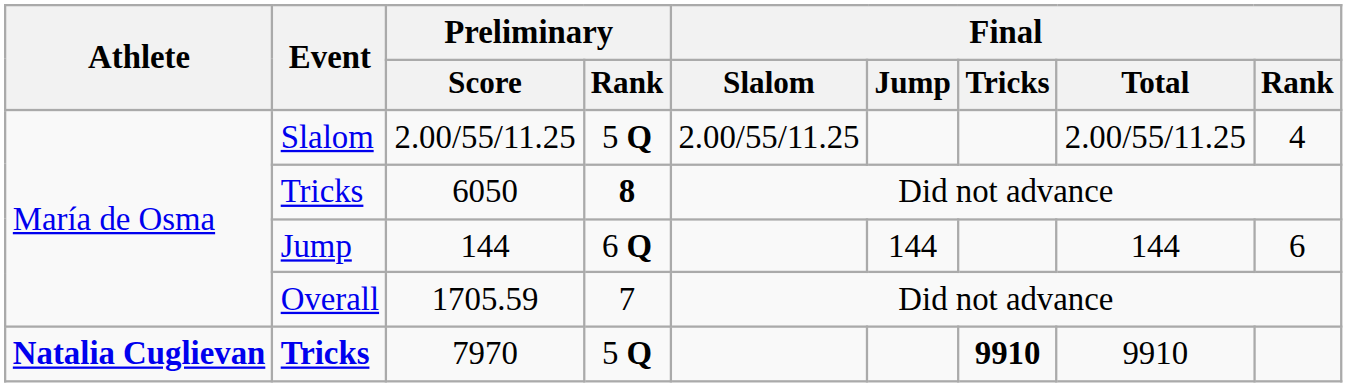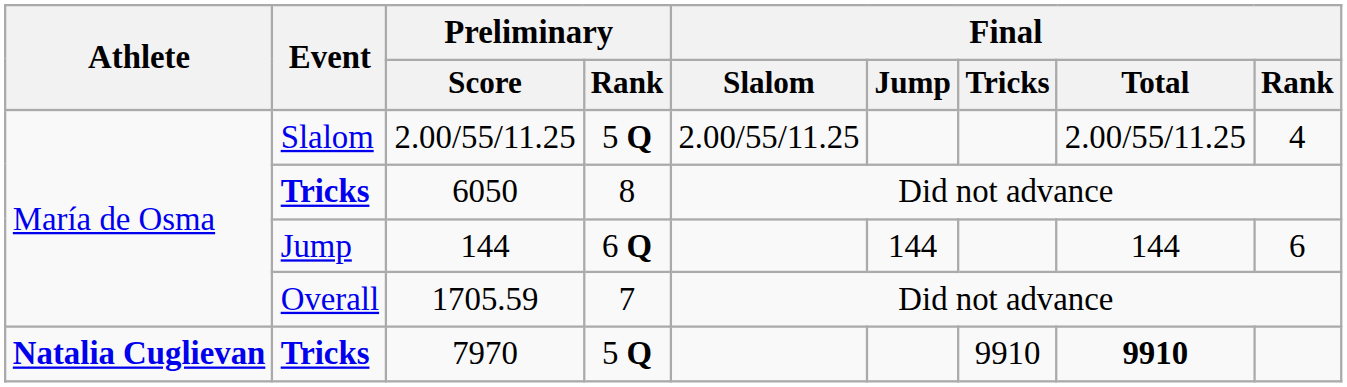6050 | Event: normal -> bold
6050 | Preliminary / Rank: bold -> normal
7970 | Final / Tricks: bold -> normal
7970 | Final / Total: normal -> bold
